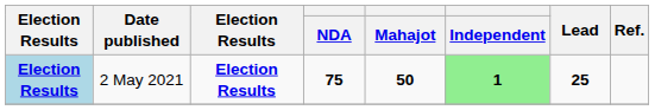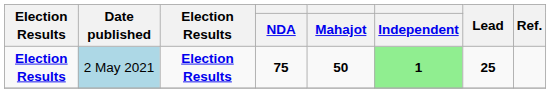row 3 | column 1: lightblue background -> no background
row 3 | Date published: no background -> lightblue background
